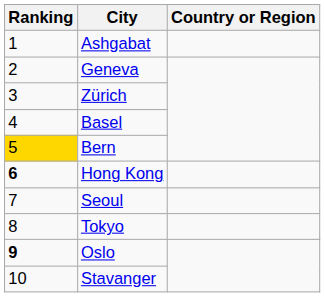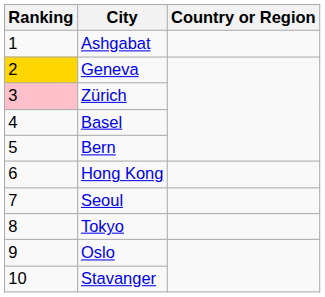Geneva | Ranking: no background -> gold background
Zürich | Ranking: no background -> pink background
Bern | Ranking: gold background -> no background
Hong Kong | Ranking: bold -> normal
Oslo | Ranking: bold -> normal
